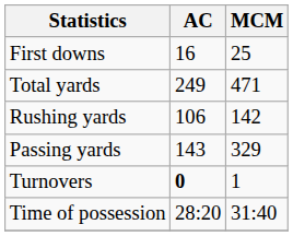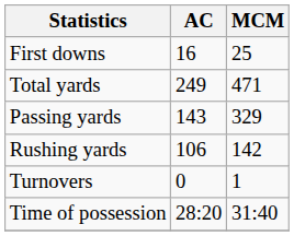rows swapped: Rushing yards <-> Passing yards
Turnovers | AC: bold -> normal
